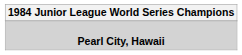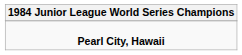row 2 | column 1: lightgrey background -> no background
